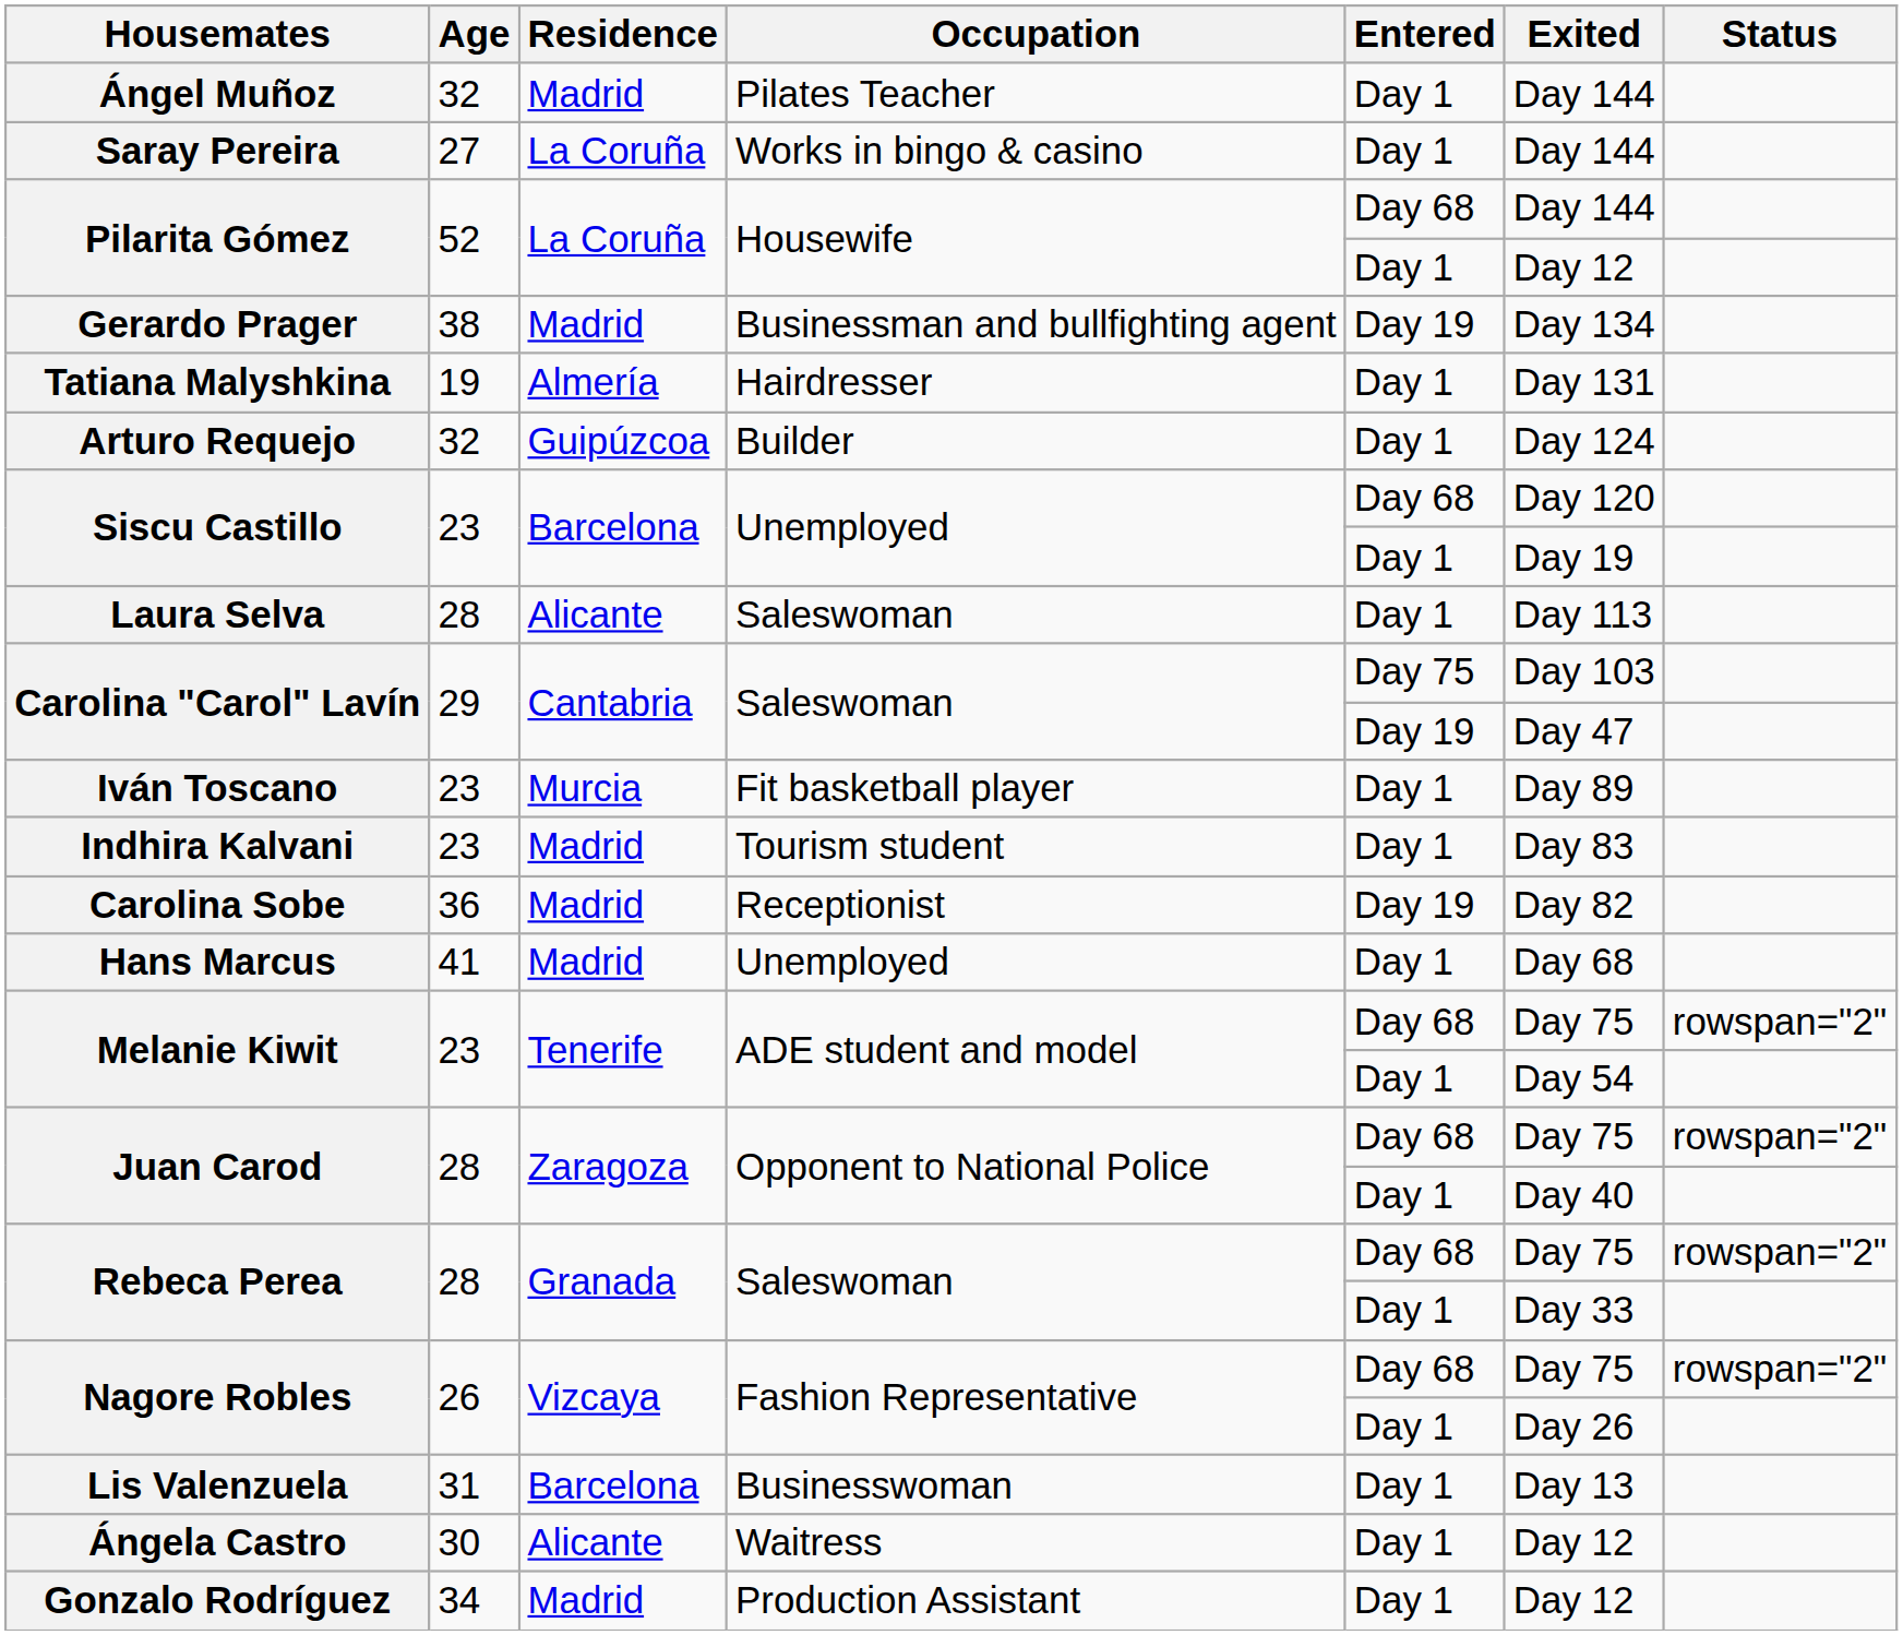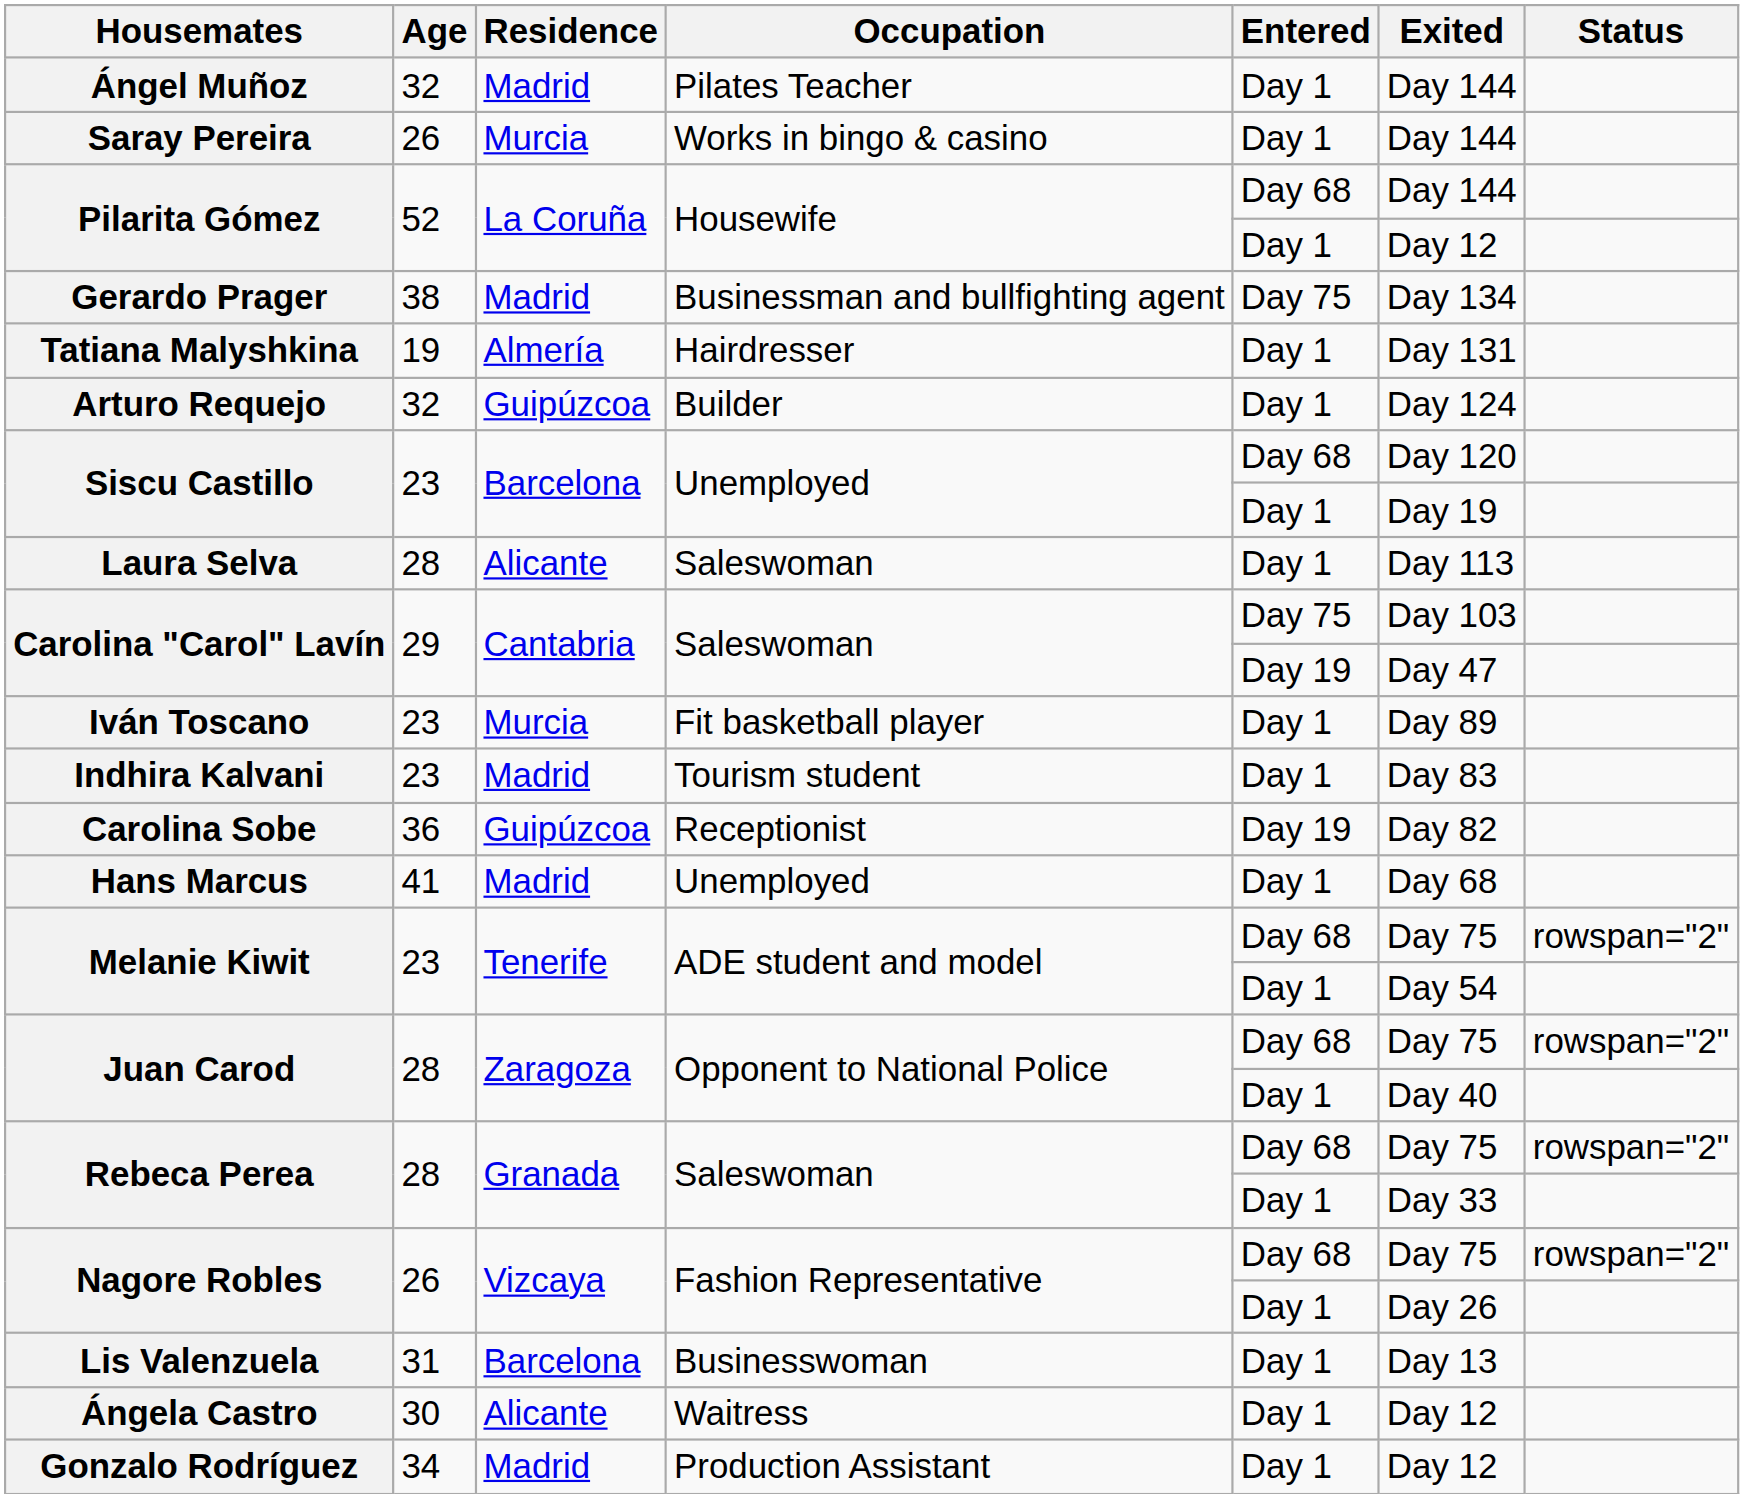Saray Pereira | Age: 27 -> 26
Saray Pereira | Residence: La Coruña -> Murcia
Gerardo Prager | Entered: Day 19 -> Day 75
Carolina Sobe | Residence: Madrid -> Guipúzcoa
